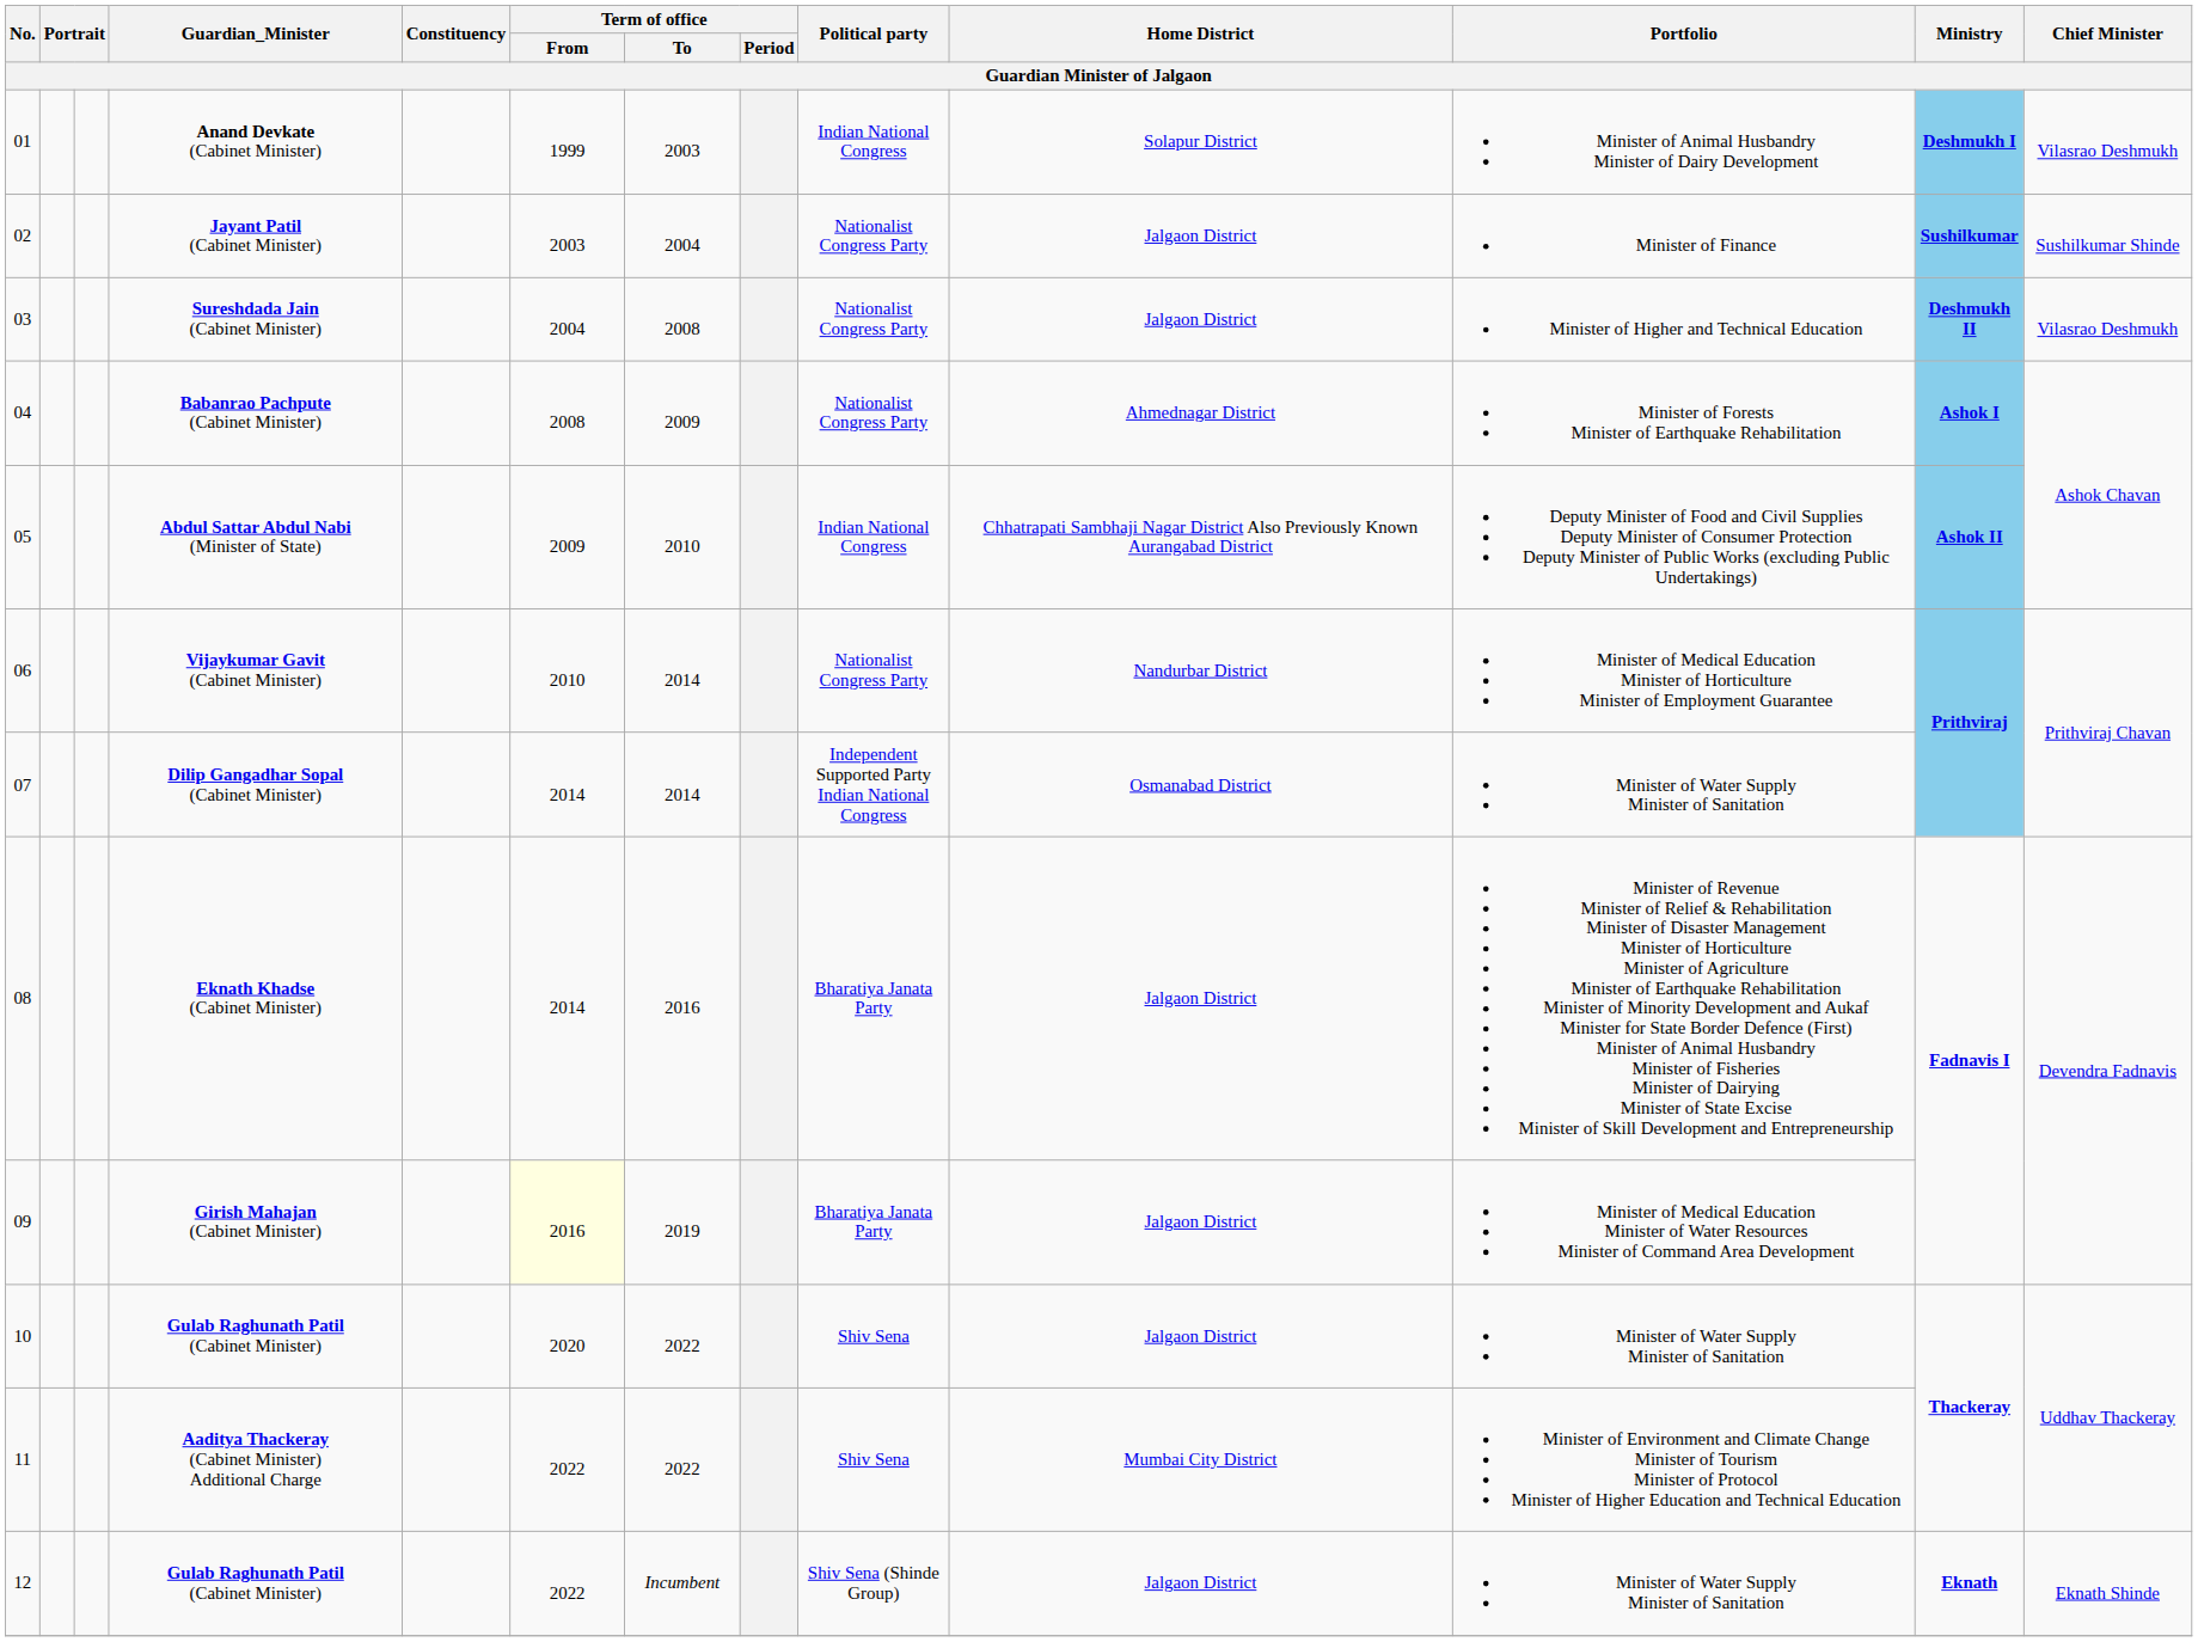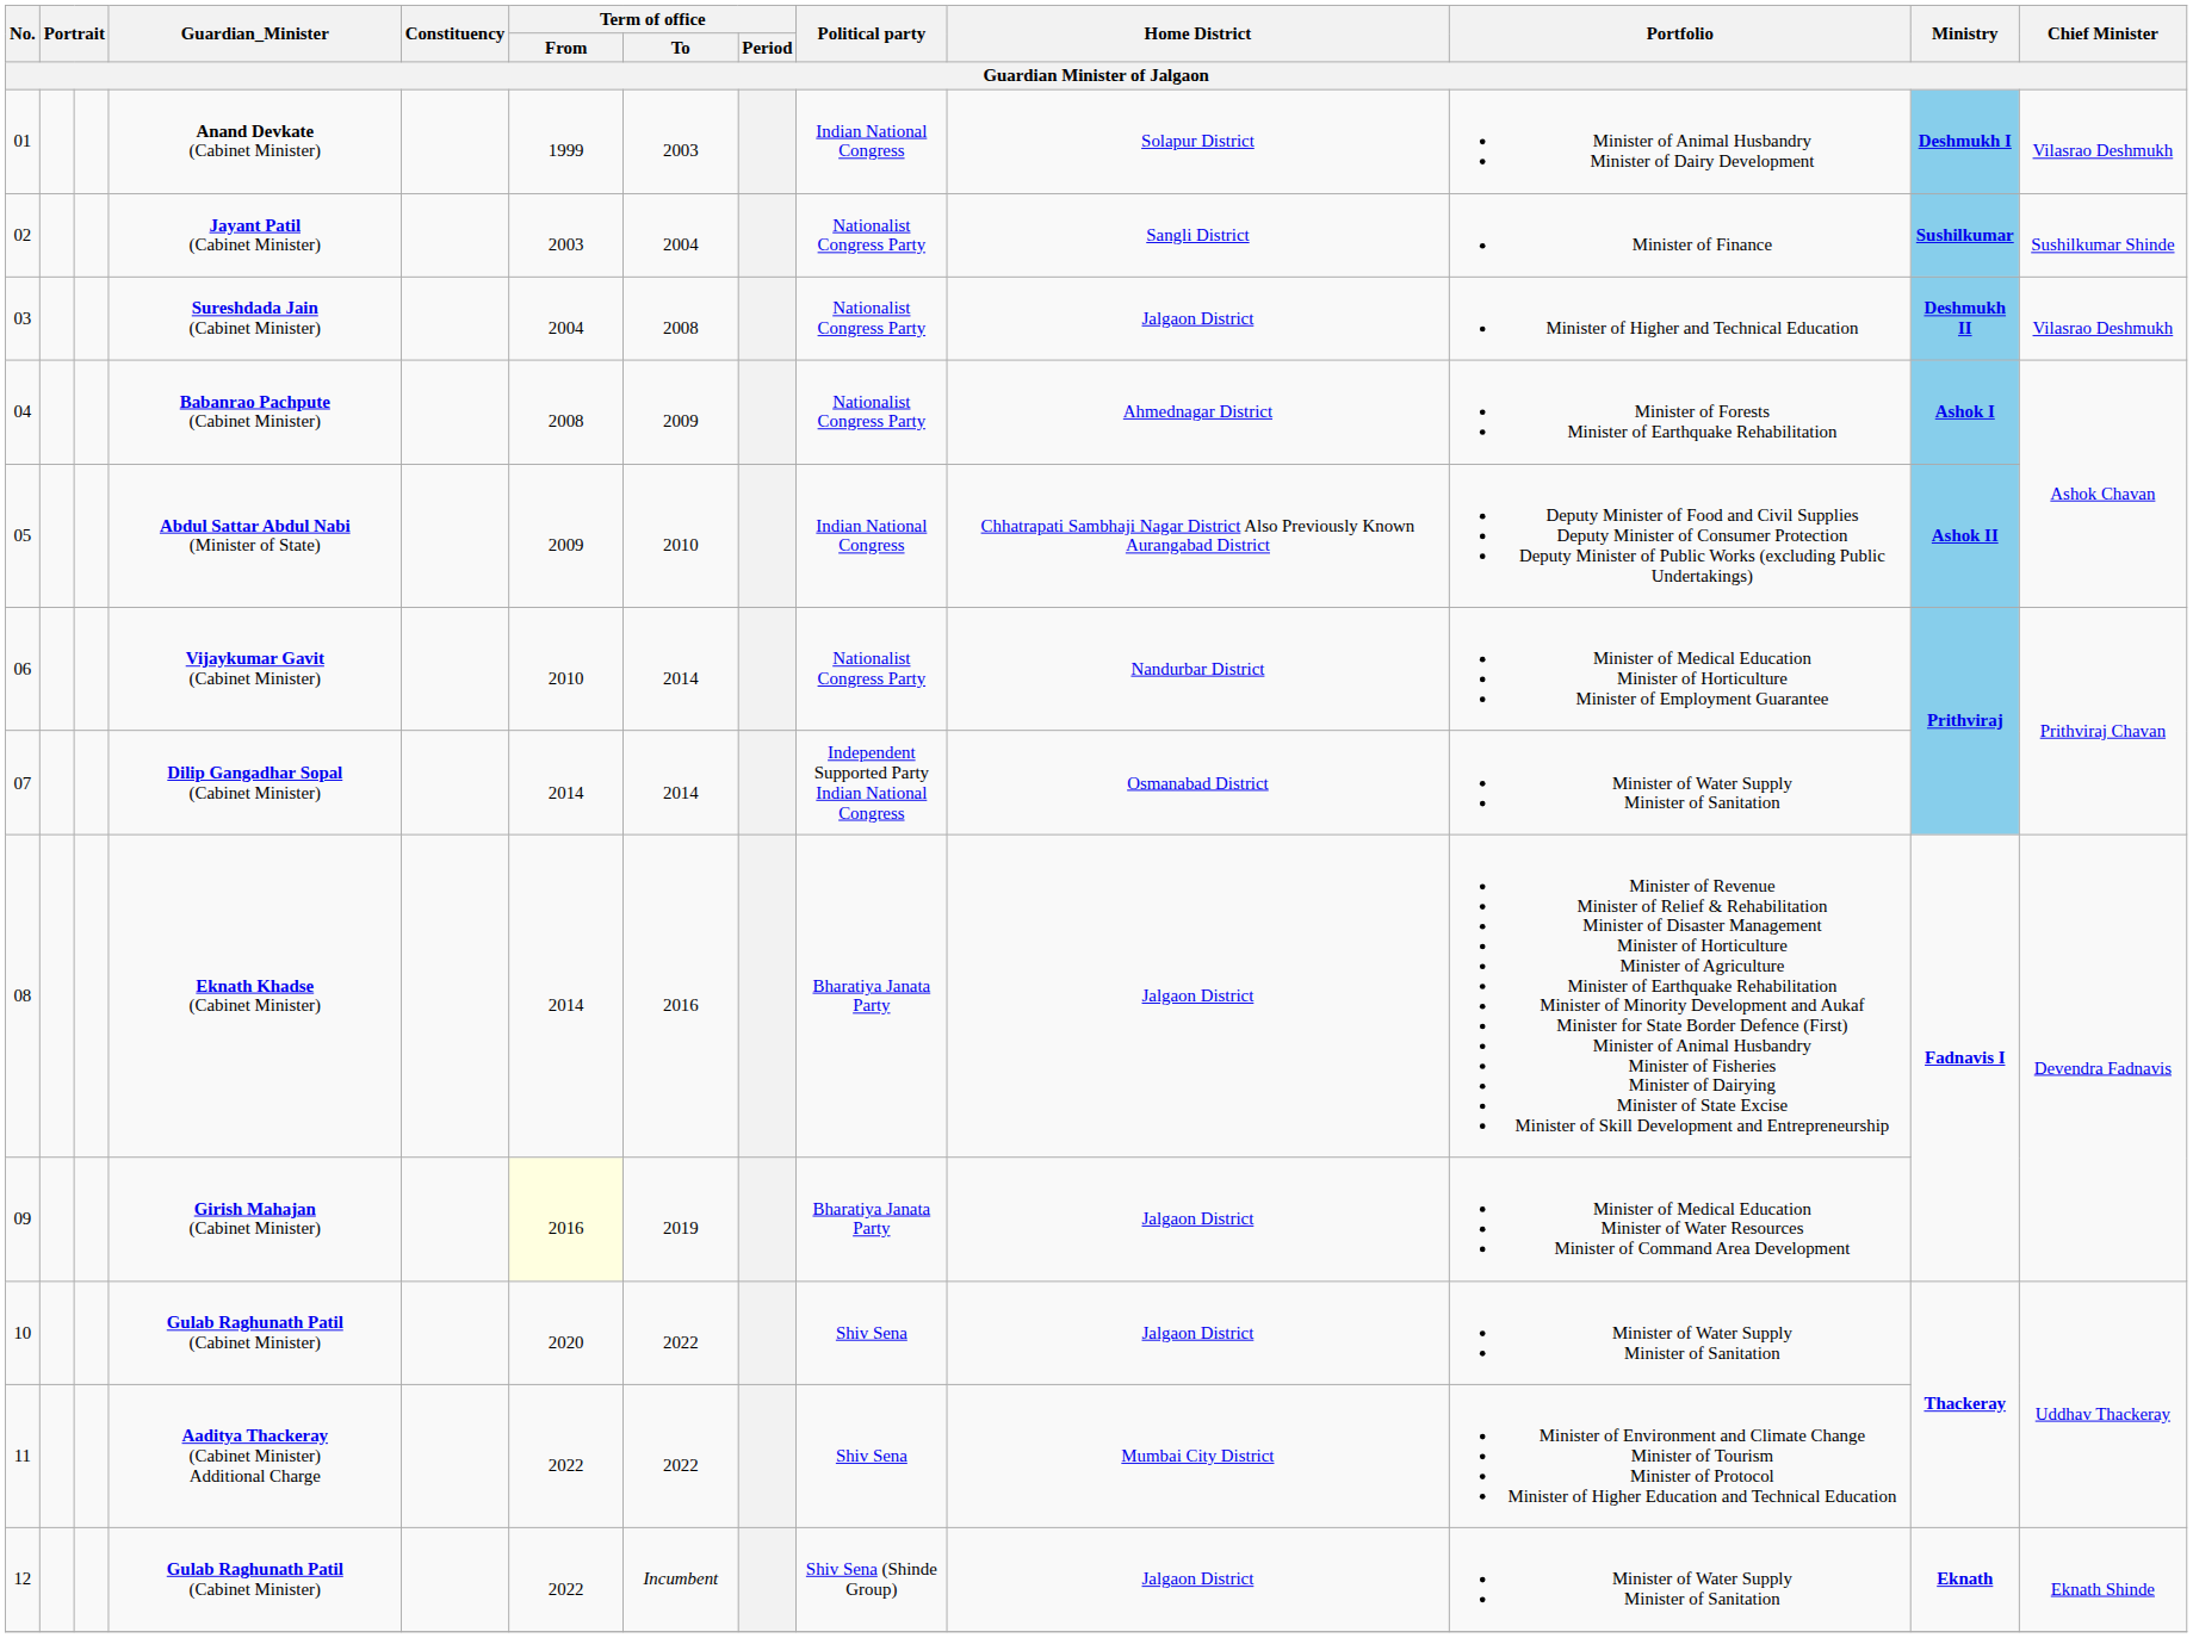Jayant Patil (Cabinet Minister) | Home District: Jalgaon District -> Sangli District
